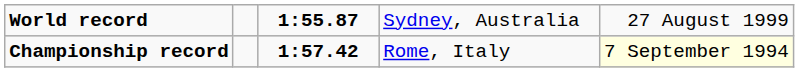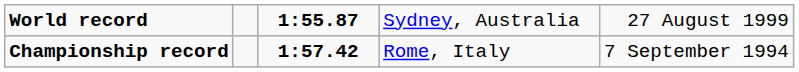Championship record | column 5: lightyellow background -> no background
